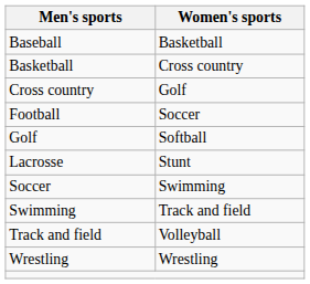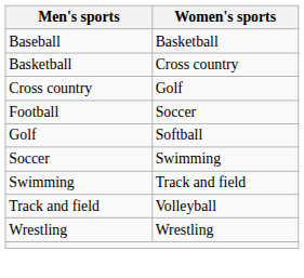- row: Lacrosse | Stunt
